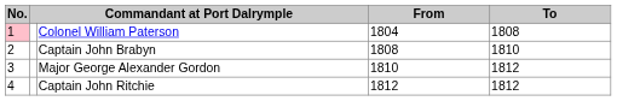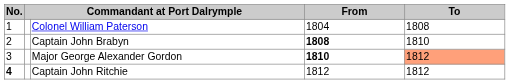Colonel William Paterson | No.: pink background -> no background
Captain John Brabyn | From: normal -> bold
Major George Alexander Gordon | From: normal -> bold
Major George Alexander Gordon | To: no background -> lightsalmon background
Captain John Ritchie | No.: normal -> bold
